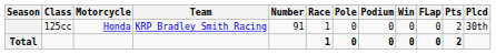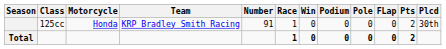columns swapped: Win <-> Pole
